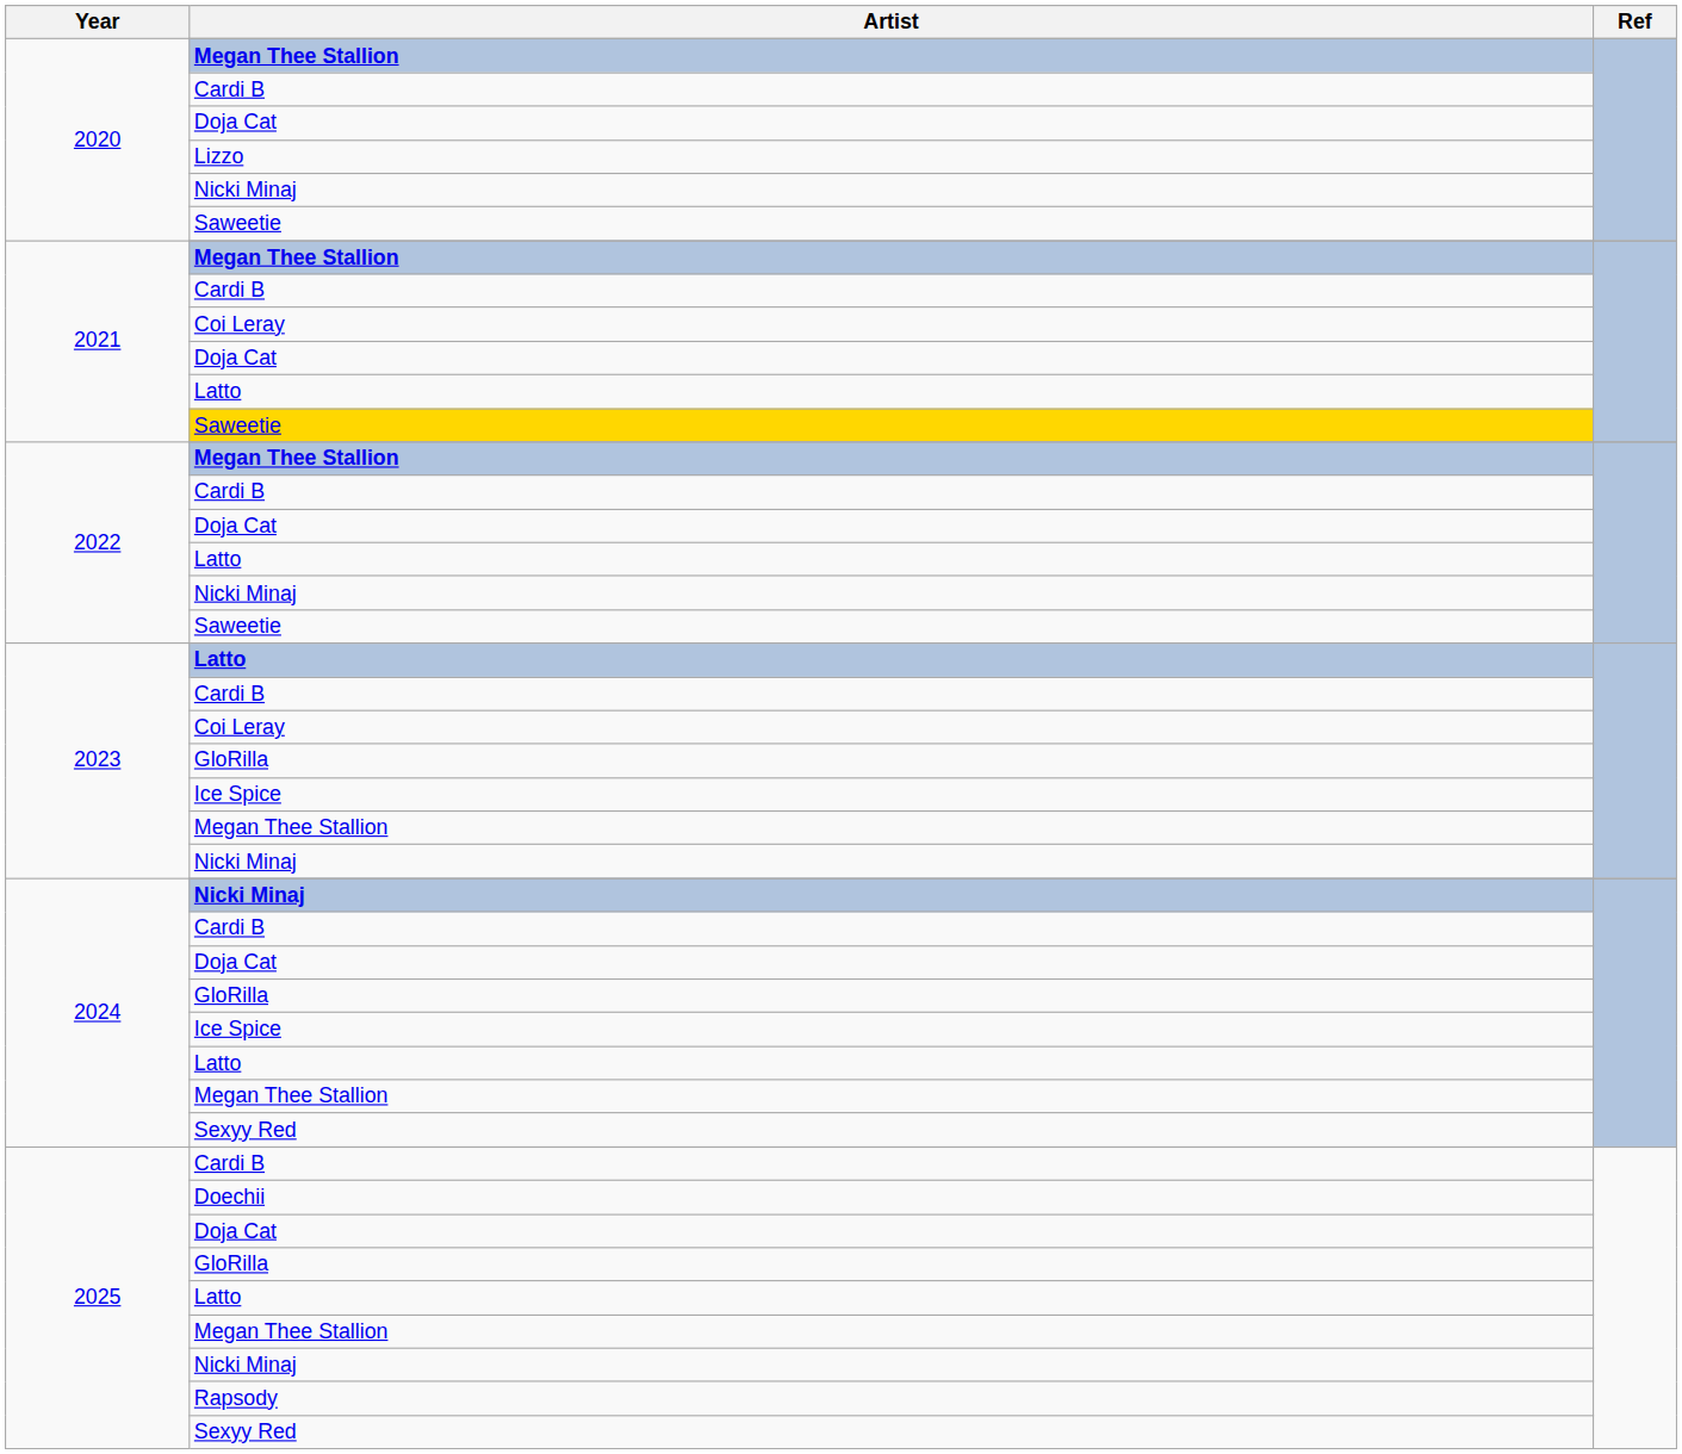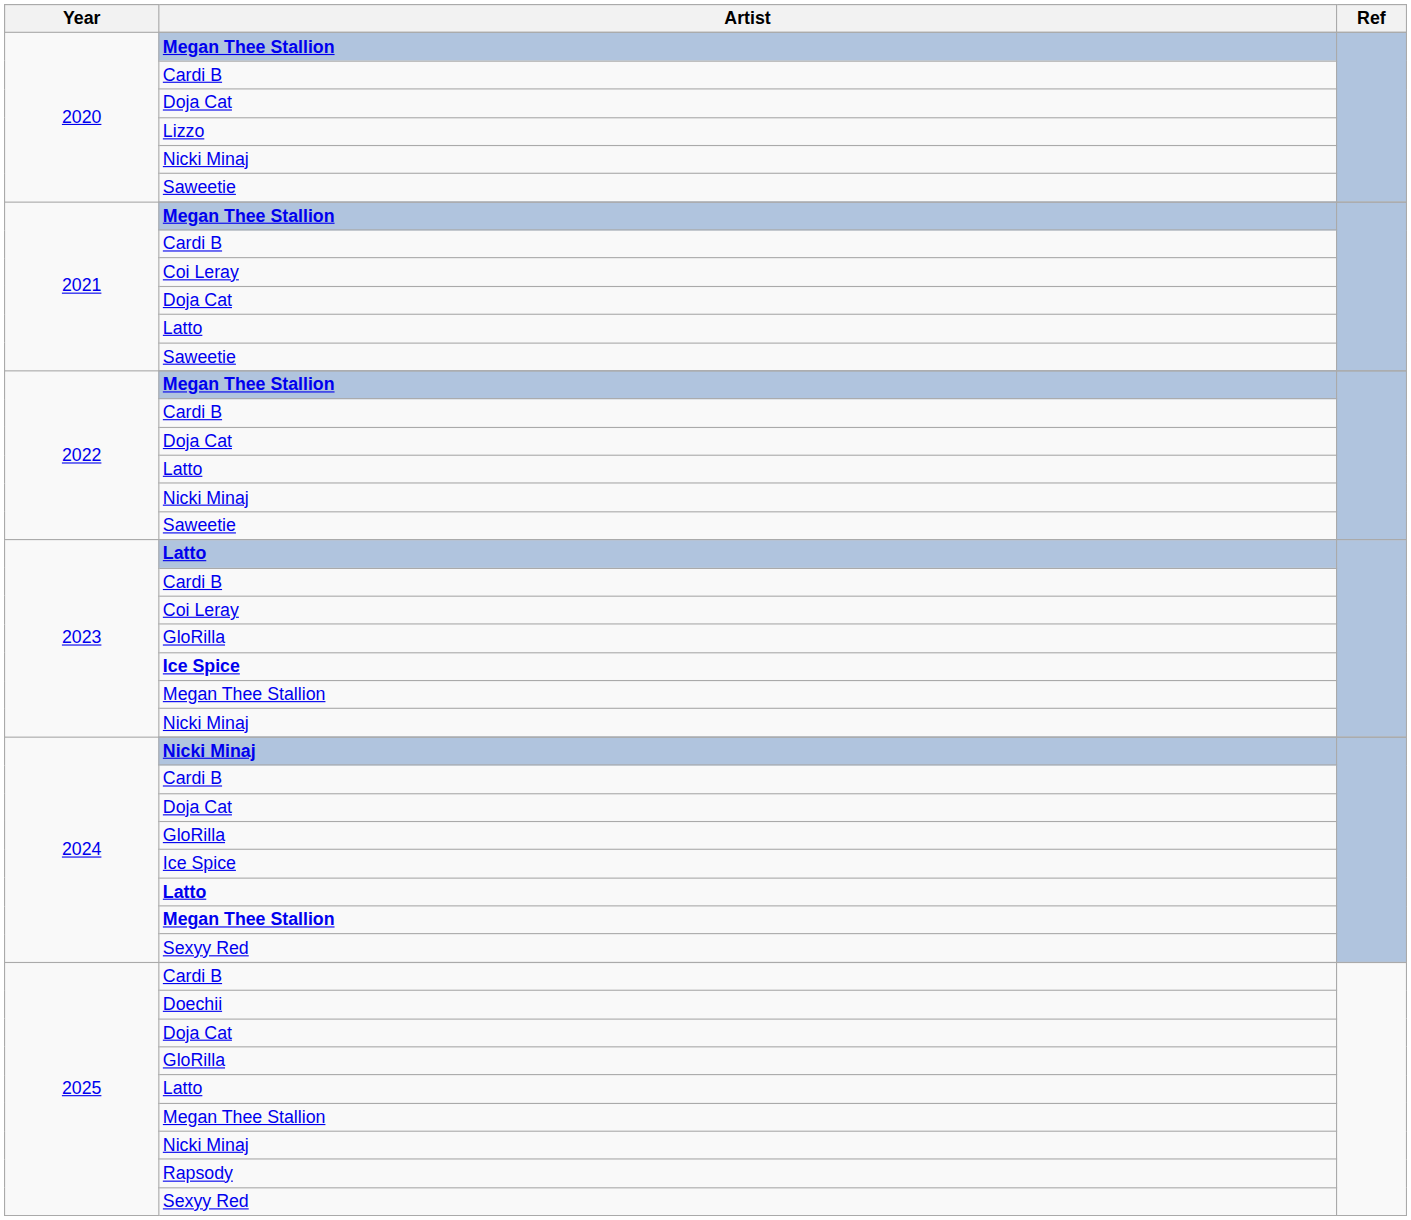2021 / Saweetie | Artist: gold background -> no background
2023 / Ice Spice | Artist: normal -> bold
2024 / Latto | Artist: normal -> bold
2024 / Megan Thee Stallion | Artist: normal -> bold
